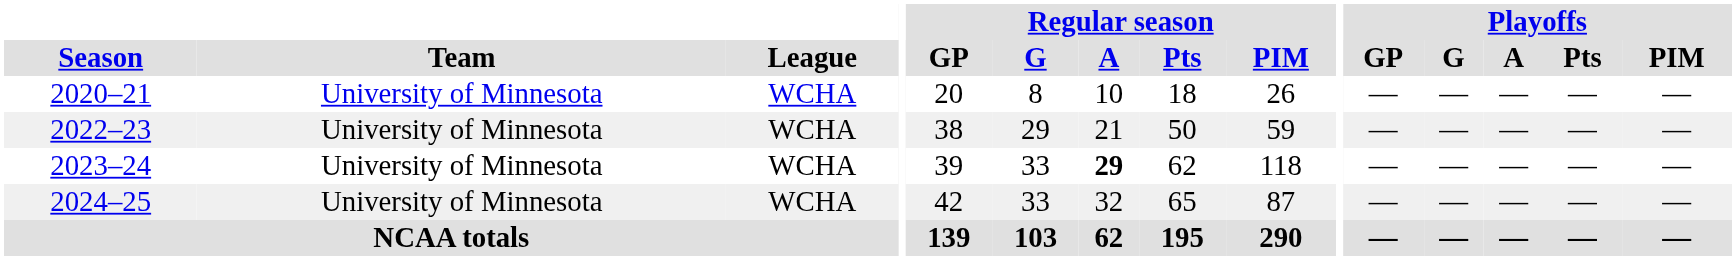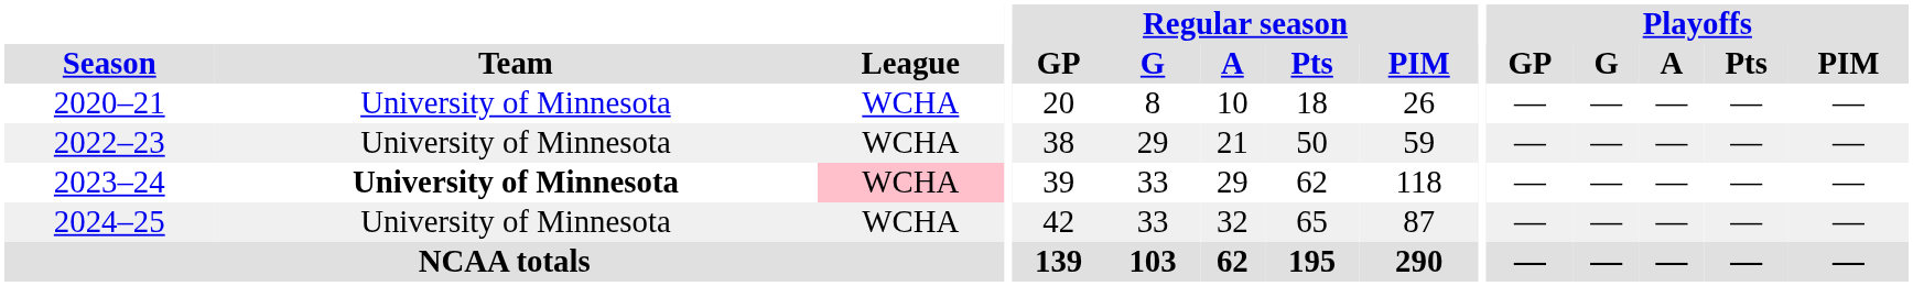2023–24 | Team: normal -> bold
2023–24 | League: no background -> pink background
2023–24 | Regular season / A: bold -> normal
